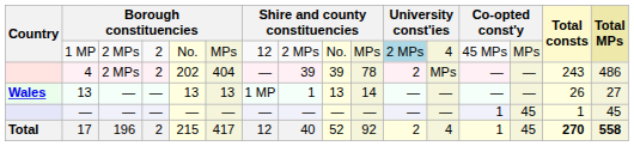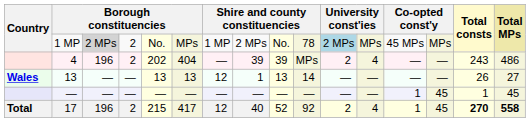row 2 | column 3: no background -> lightgrey background
row 2 | column 7: 12 -> 1 MP
row 2 | column 10: MPs -> 78
row 2 | column 12: 4 -> MPs
row 3 | column 3: 2 MPs -> 196
row 3 | column 10: 78 -> MPs
row 3 | column 12: MPs -> 4
row 4 | column 7: 1 MP -> 12
